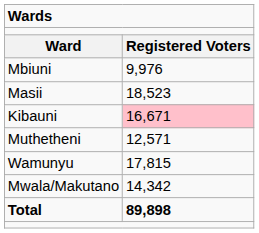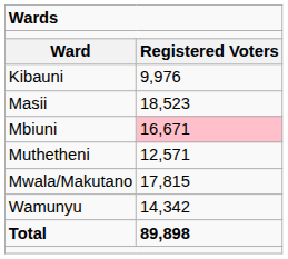row 4 | column 1: Mbiuni -> Kibauni
row 6 | column 1: Kibauni -> Mbiuni
row 8 | column 1: Wamunyu -> Mwala/Makutano
row 9 | column 1: Mwala/Makutano -> Wamunyu
